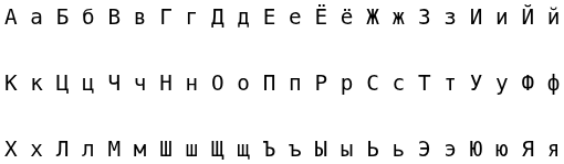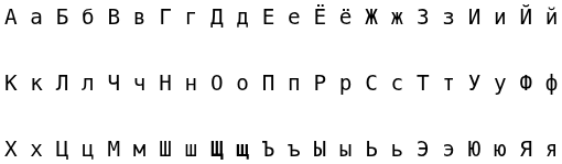К к | column 2: Ц ц -> Л л
Х х | column 2: Л л -> Ц ц
Х х | column 5: normal -> bold
